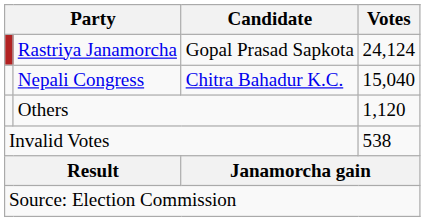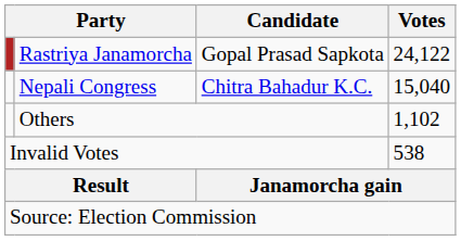Rastriya Janamorcha | Votes: 24,124 -> 24,122
Others | Votes: 1,120 -> 1,102
